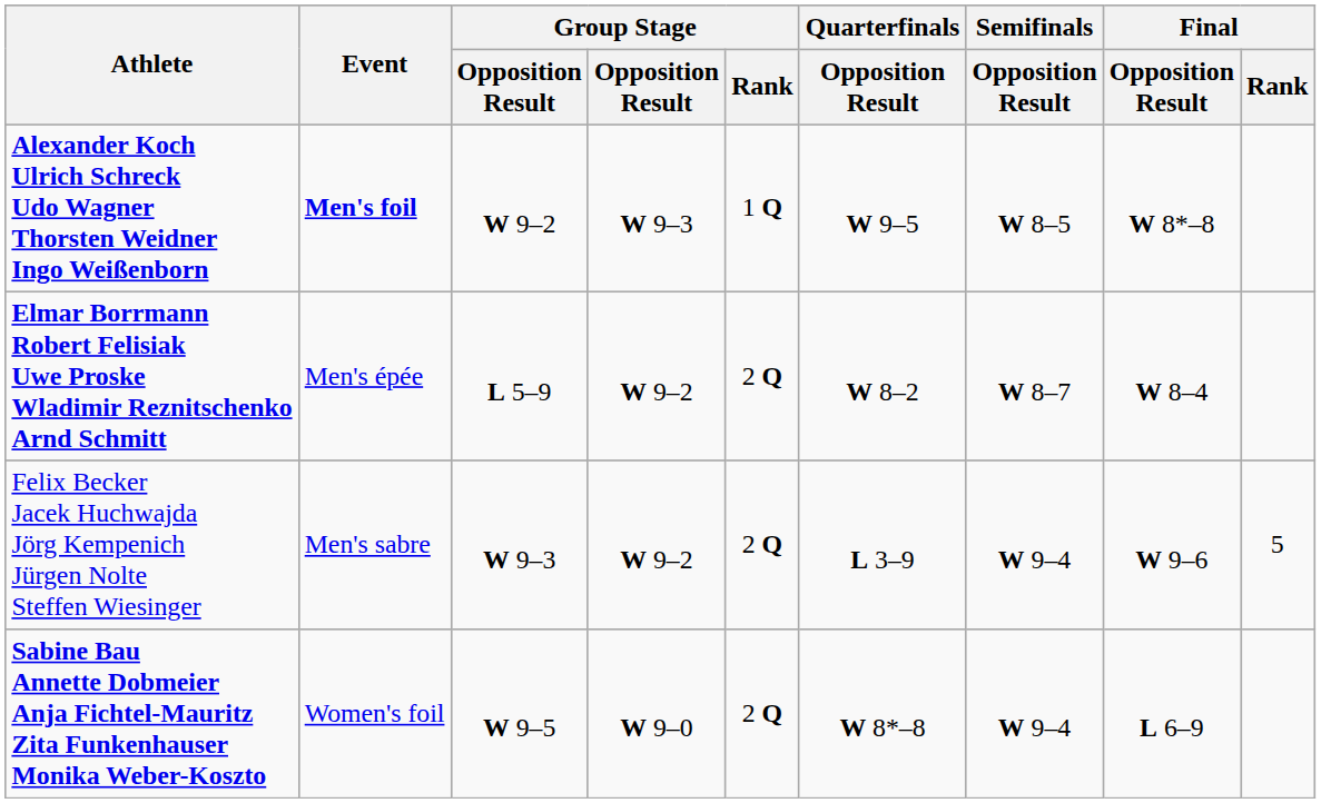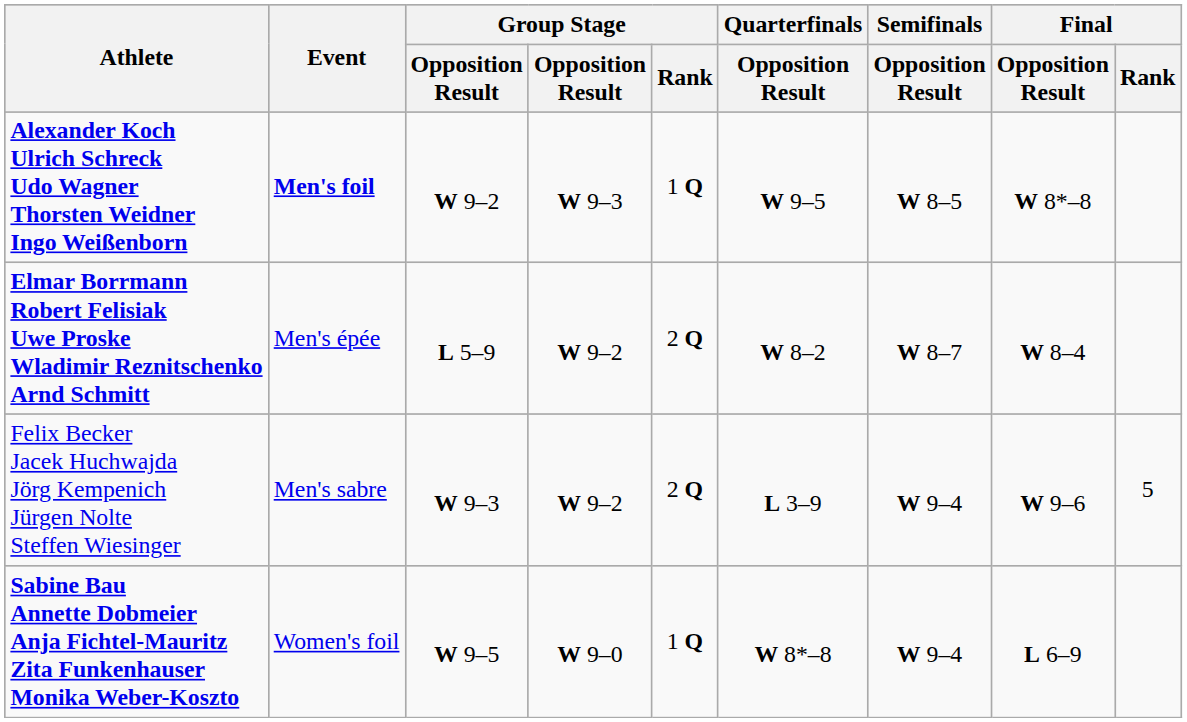row 6 | Group Stage / Rank: 2 Q -> 1 Q
